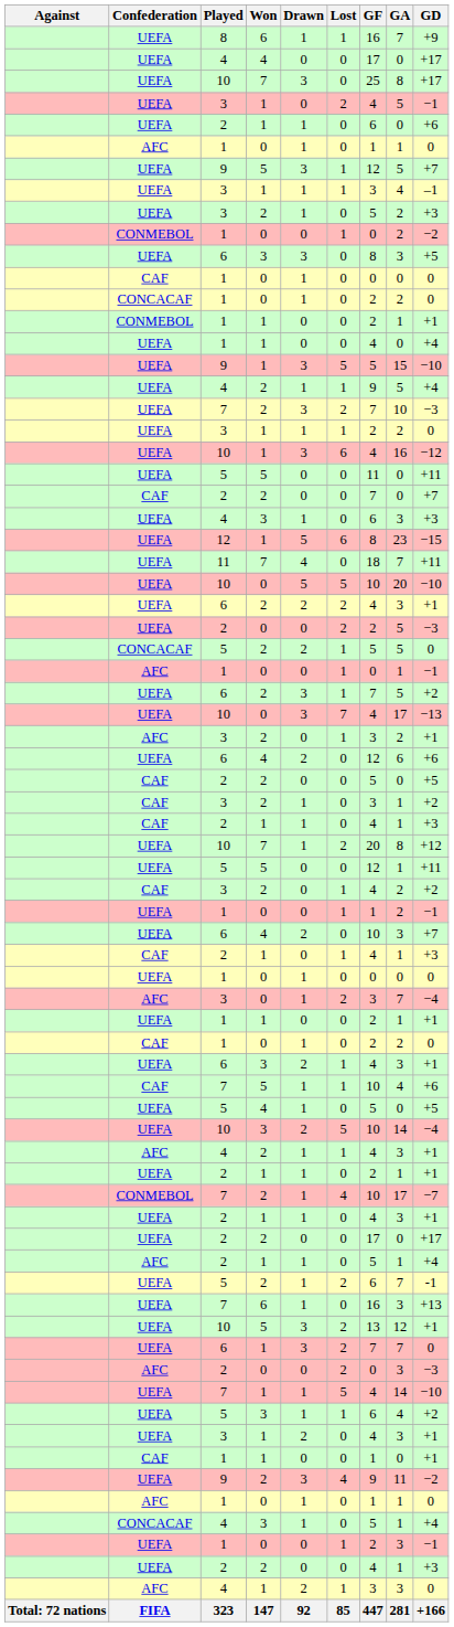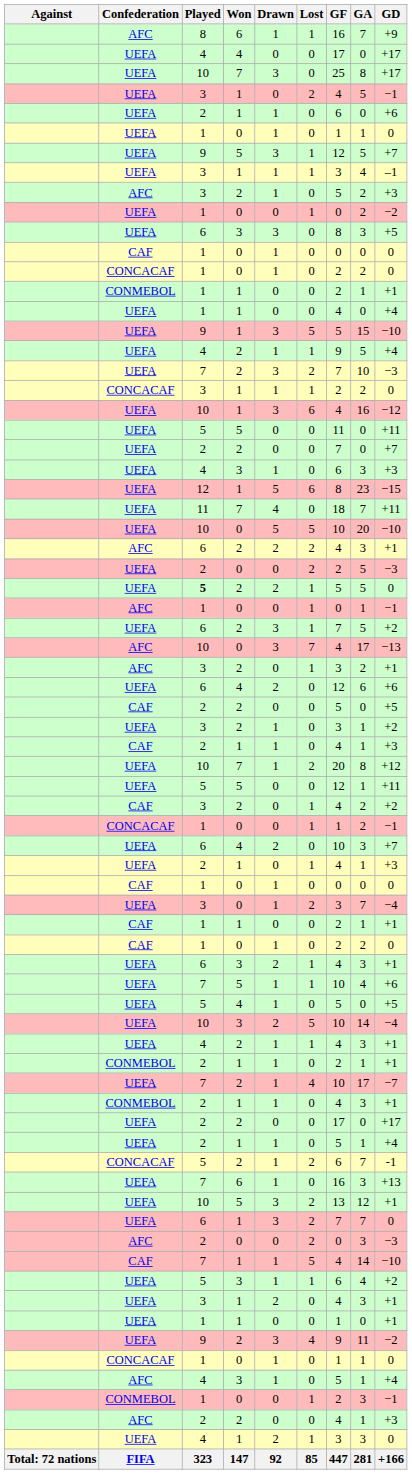row 2 | Confederation: UEFA -> AFC
row 7 | Confederation: AFC -> UEFA
row 10 | Confederation: UEFA -> AFC
row 11 | Confederation: CONMEBOL -> UEFA
row 20 | Confederation: UEFA -> CONCACAF
row 23 | Confederation: CAF -> UEFA
row 28 | Confederation: UEFA -> AFC
row 30 | Confederation: CONCACAF -> UEFA
row 30 | Played: normal -> bold
row 33 | Confederation: UEFA -> AFC
row 37 | Confederation: CAF -> UEFA
row 42 | Confederation: UEFA -> CONCACAF
row 44 | Confederation: CAF -> UEFA
row 45 | Confederation: UEFA -> CAF
row 46 | Confederation: AFC -> UEFA
row 47 | Confederation: UEFA -> CAF
row 50 | Confederation: CAF -> UEFA
row 53 | Confederation: AFC -> UEFA
row 54 | Confederation: UEFA -> CONMEBOL
row 55 | Confederation: CONMEBOL -> UEFA
row 56 | Confederation: UEFA -> CONMEBOL
row 58 | Confederation: AFC -> UEFA
row 59 | Confederation: UEFA -> CONCACAF
row 64 | Confederation: UEFA -> CAF
row 67 | Confederation: CAF -> UEFA
row 69 | Confederation: AFC -> CONCACAF
row 70 | Confederation: CONCACAF -> AFC
row 71 | Confederation: UEFA -> CONMEBOL
row 72 | Confederation: UEFA -> AFC
row 73 | Confederation: AFC -> UEFA
